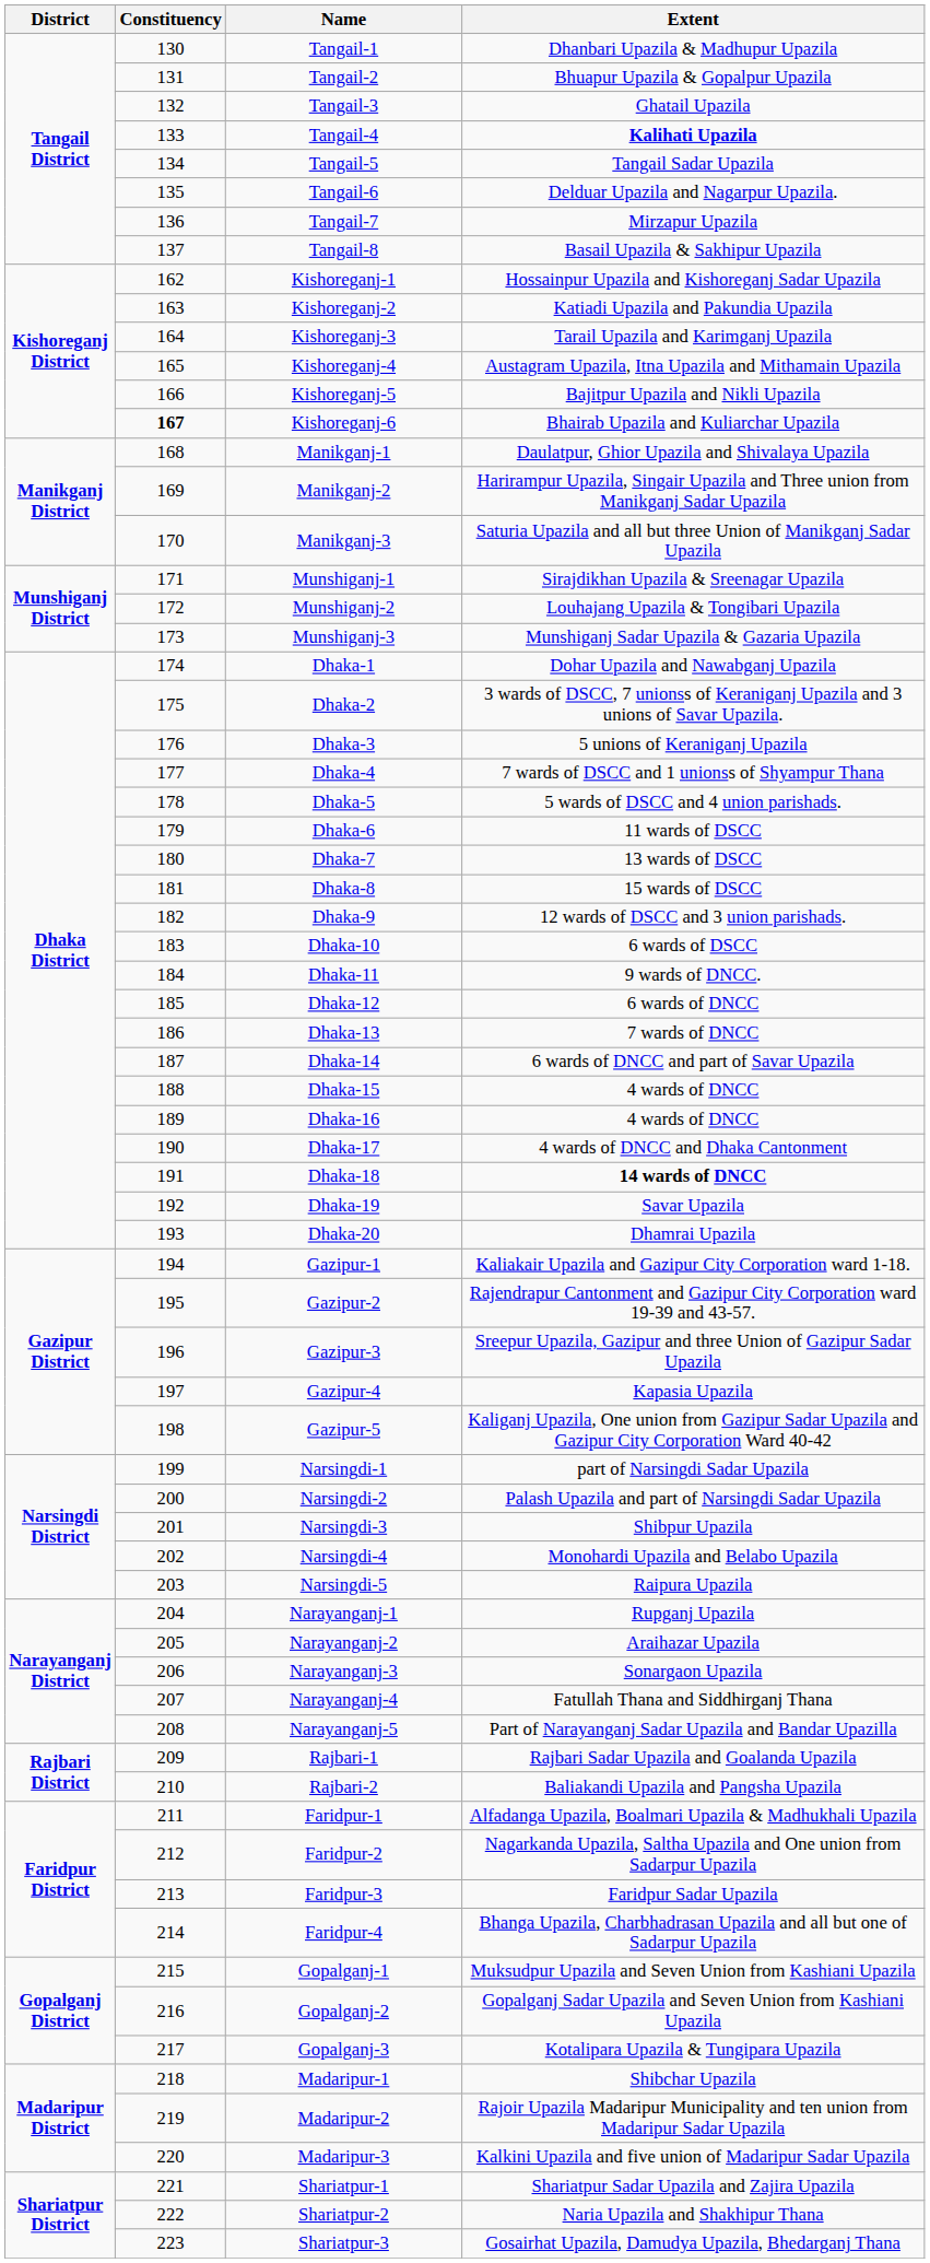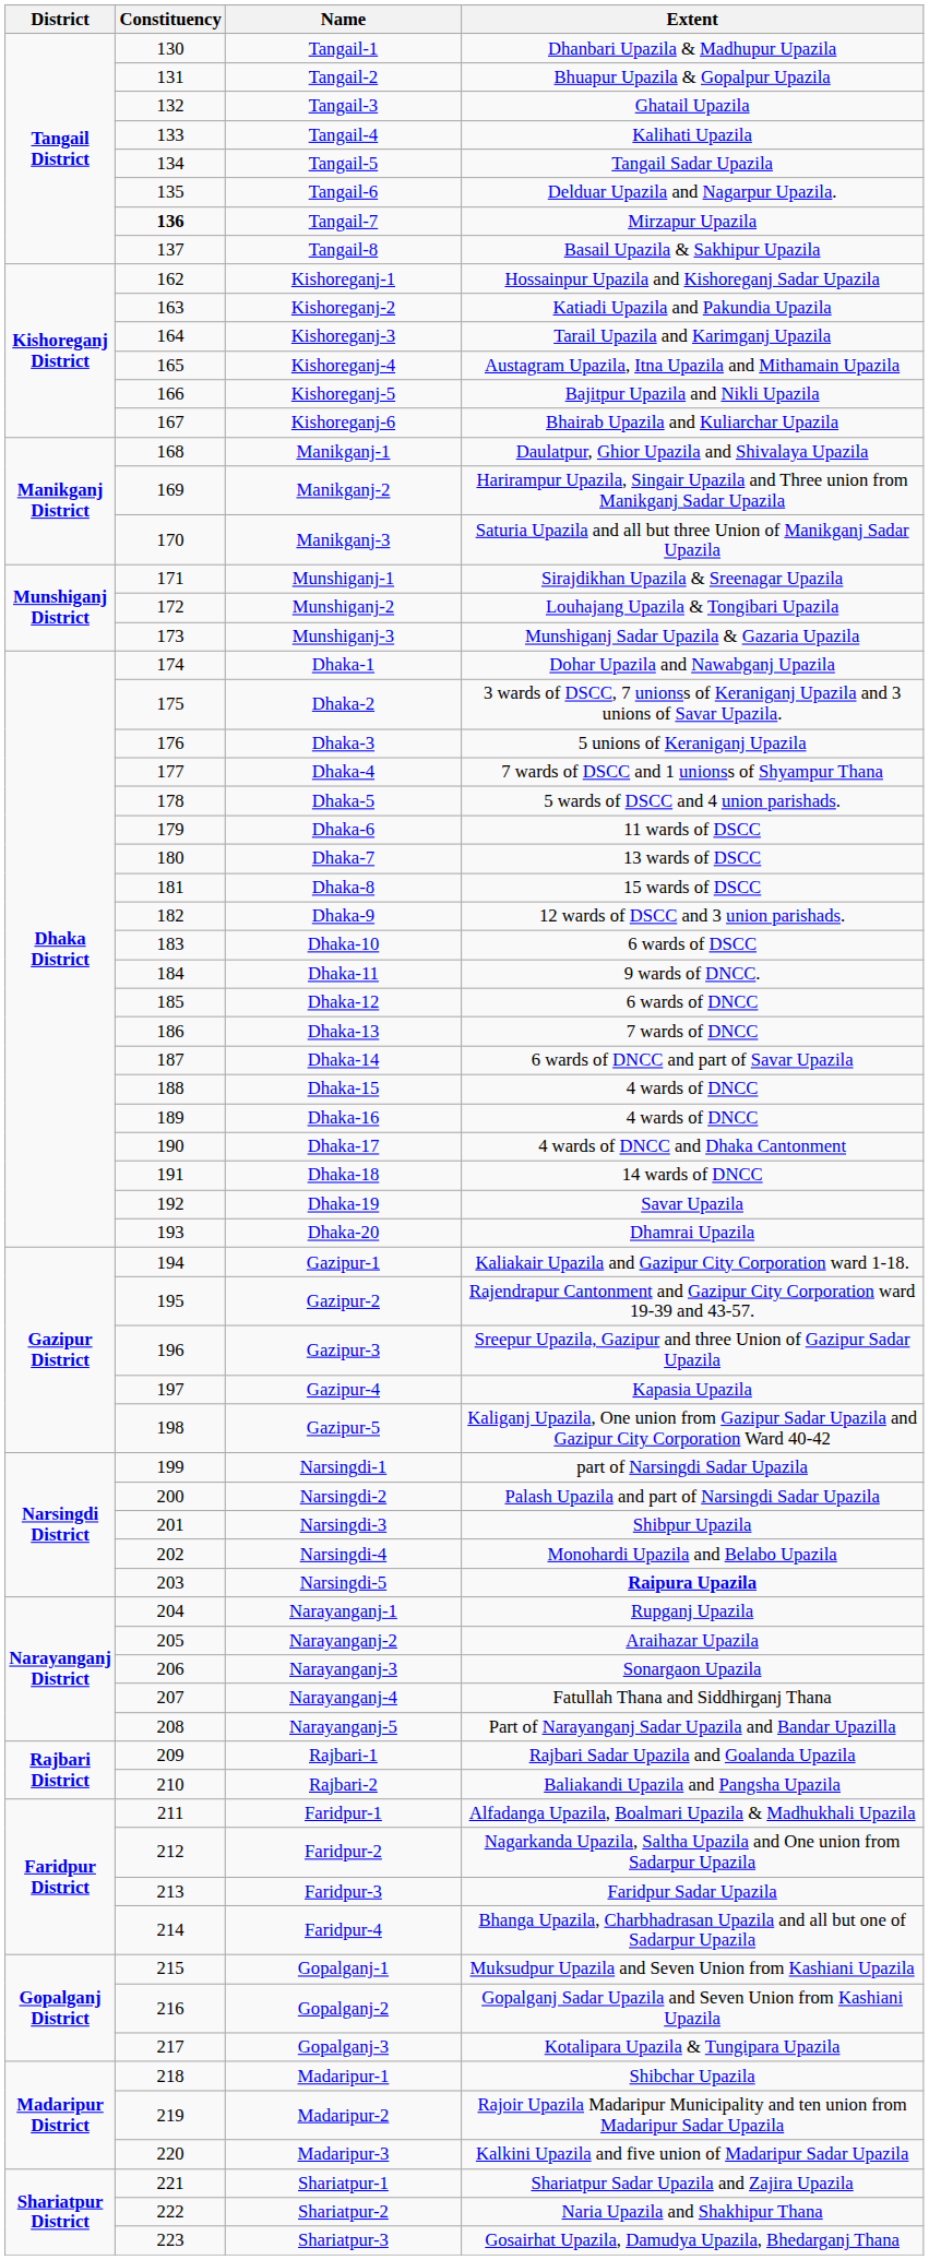Tangail-4 | Extent: bold -> normal
Tangail-7 | Constituency: normal -> bold
Kishoreganj-6 | Constituency: bold -> normal
Dhaka-18 | Extent: bold -> normal
Narsingdi-5 | Extent: normal -> bold
